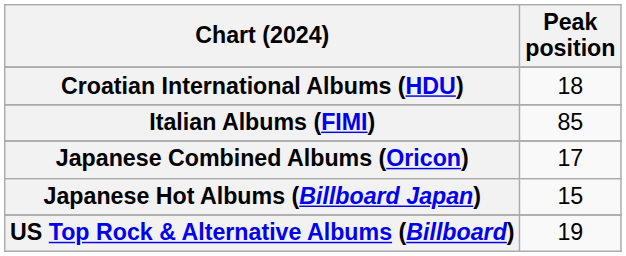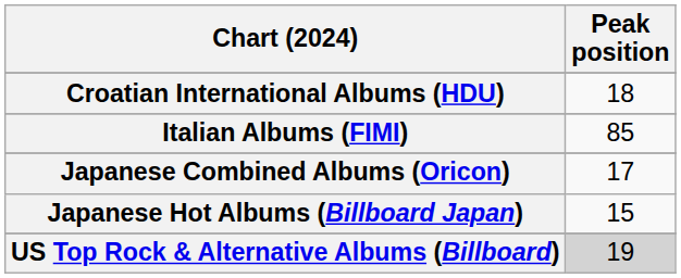US Top Rock & Alternative Albums (Billboard) | Peak position: no background -> lightgrey background
